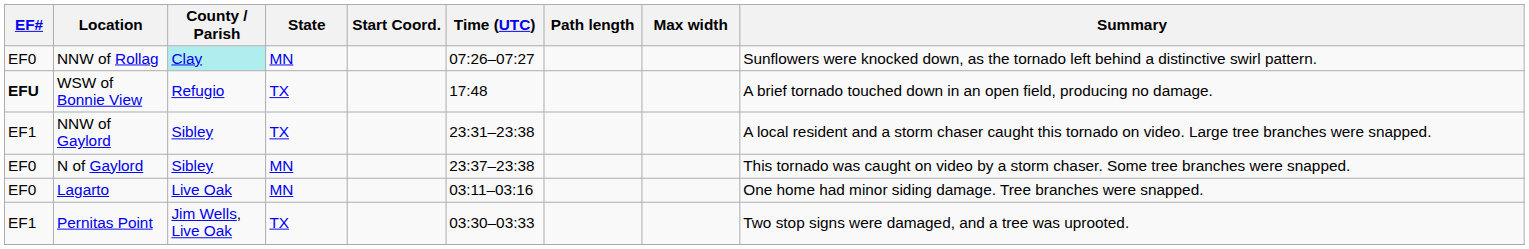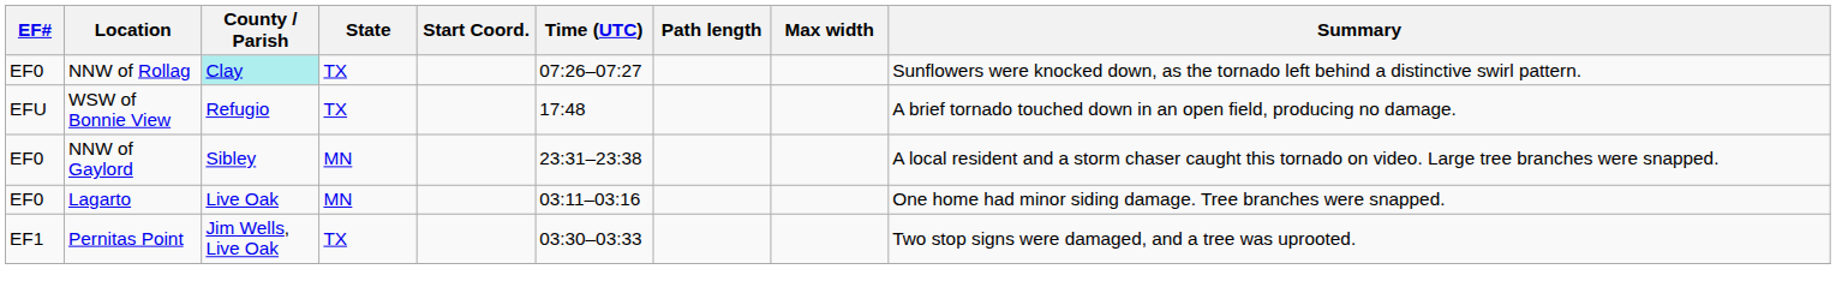NNW of Rollag | State: MN -> TX
WSW of Bonnie View | EF#: bold -> normal
NNW of Gaylord | EF#: EF1 -> EF0
NNW of Gaylord | State: TX -> MN
- row: EF0 | N of Gaylord | Sibley | MN | 23:37–23:38 | This tornado was caught on video by a storm chaser. Some tree branches were snapped.
